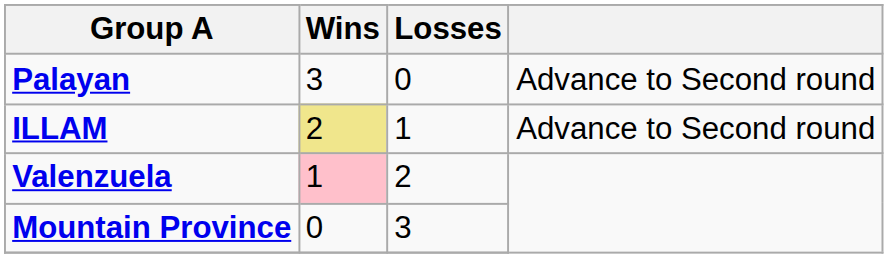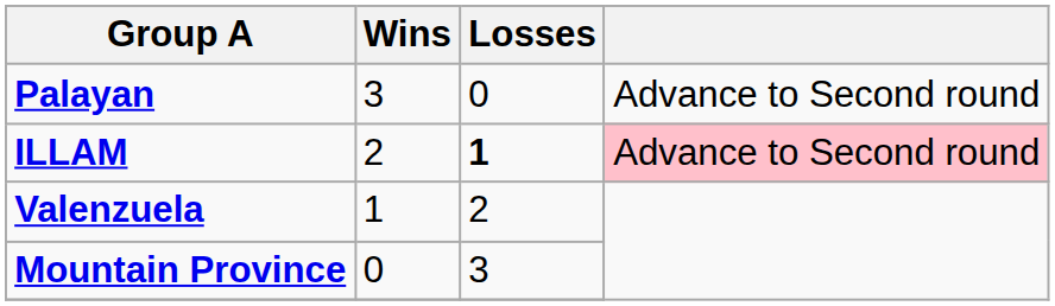ILLAM | Wins: khaki background -> no background
ILLAM | Losses: normal -> bold
ILLAM | column 4: no background -> pink background
Valenzuela | Wins: pink background -> no background
